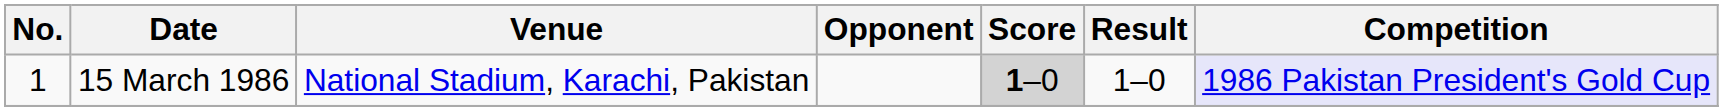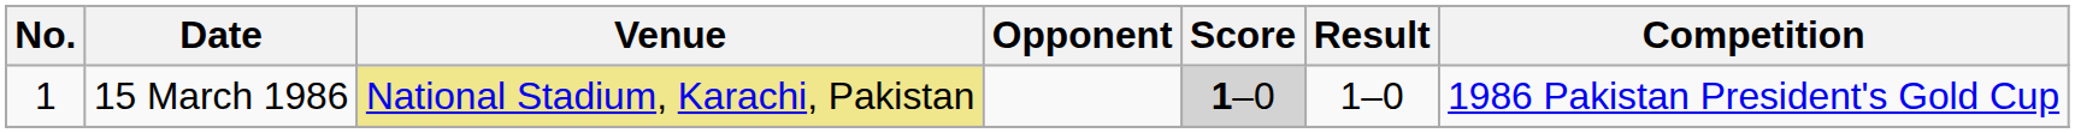15 March 1986 | Venue: no background -> khaki background
15 March 1986 | Competition: lavender background -> no background
